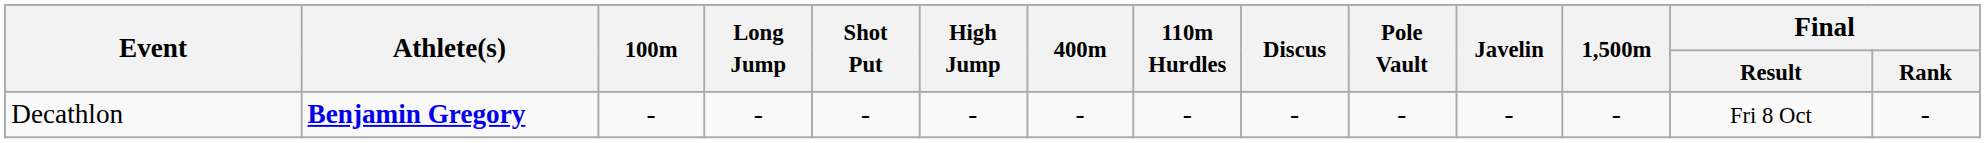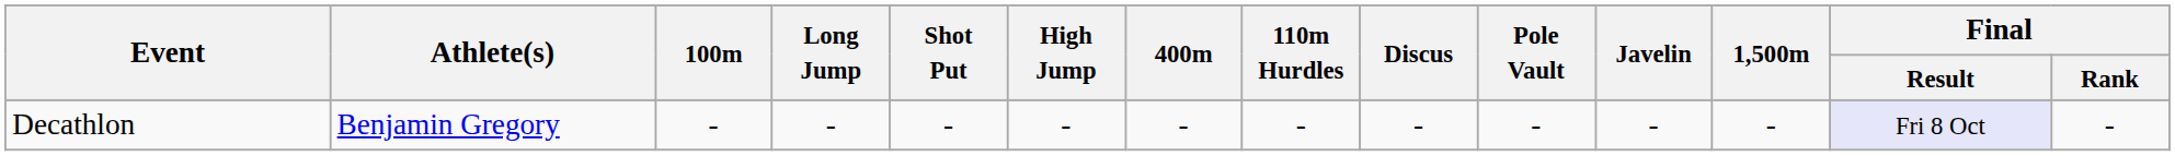Decathlon | Athlete(s): bold -> normal
Decathlon | Final / Result: no background -> lavender background
